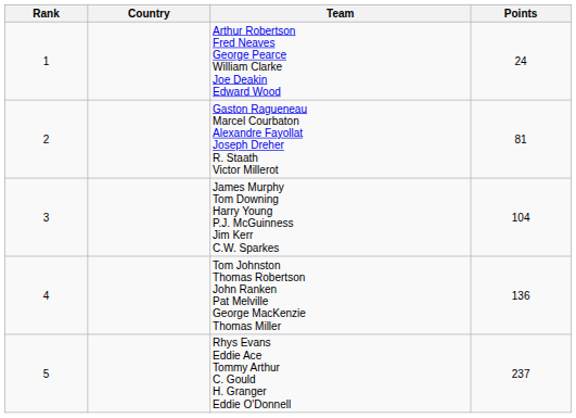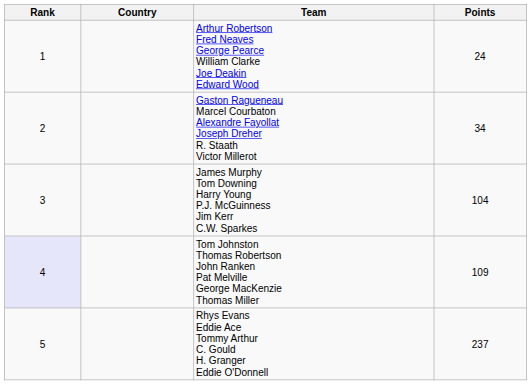row 3 | Points: 81 -> 34
row 5 | Rank: no background -> lavender background
row 5 | Points: 136 -> 109
